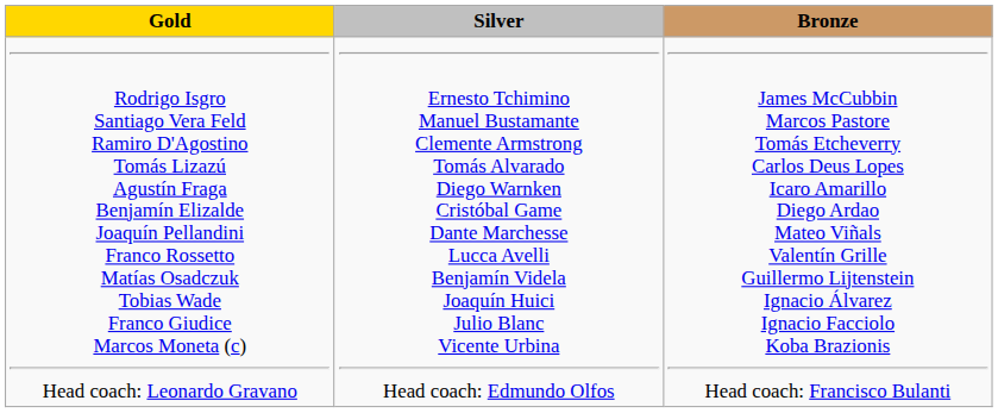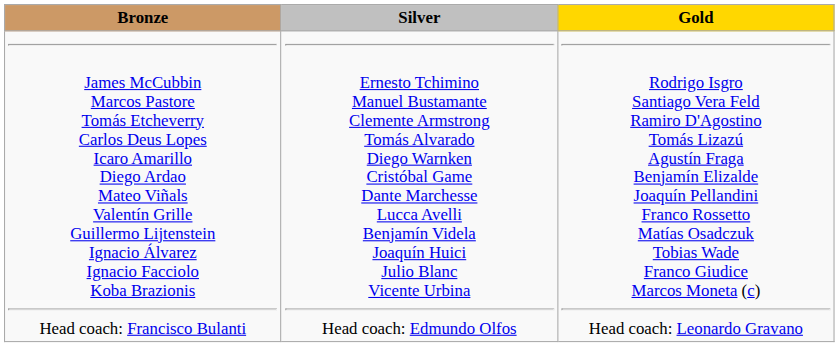columns swapped: Gold <-> Bronze
